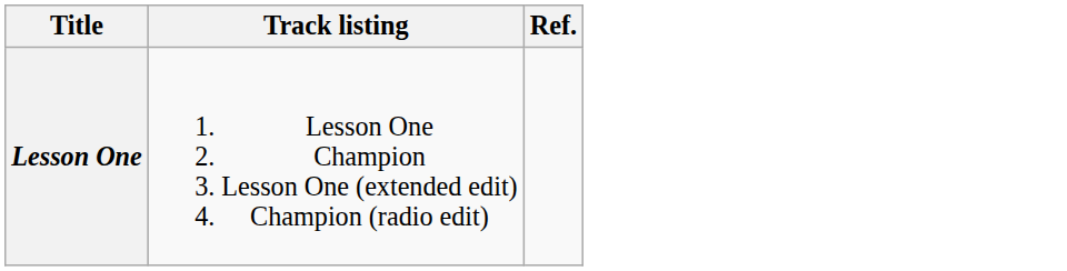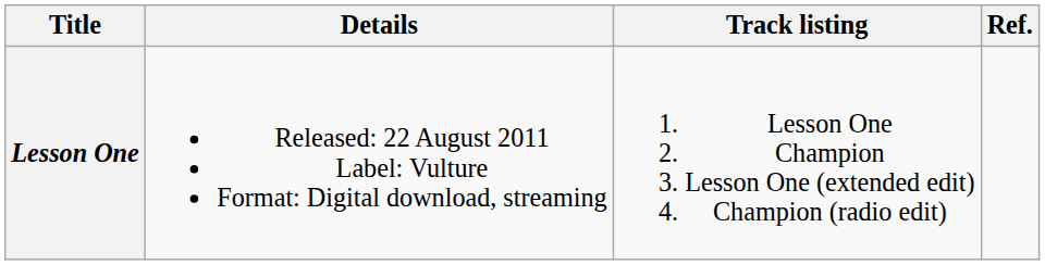+ column: Details | Released: 22 August 2011 Label: Vulture Format: Digital download, streaming
